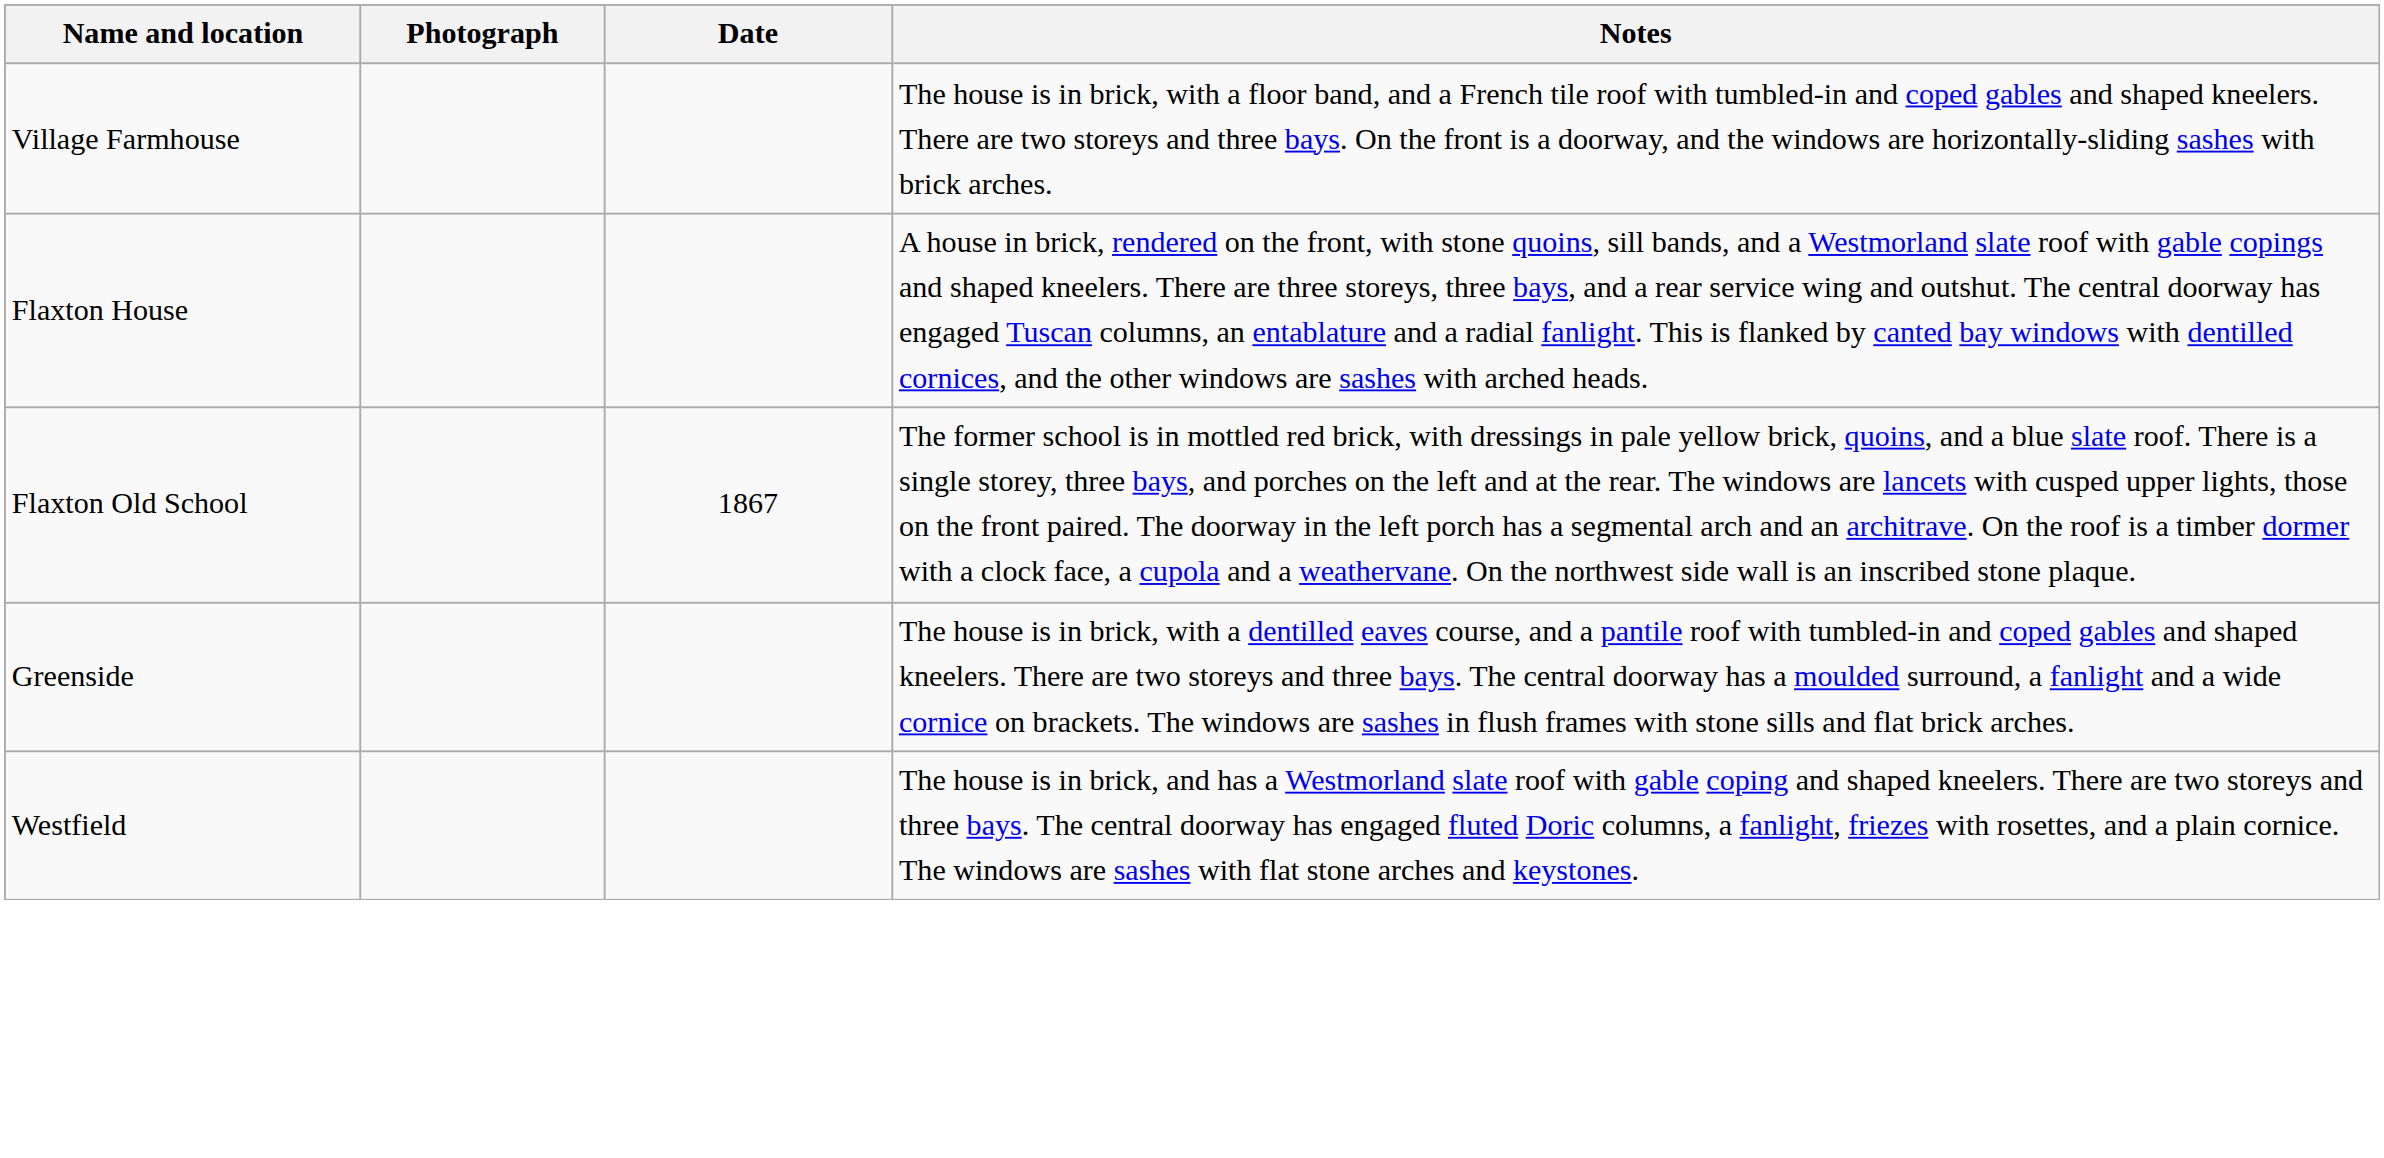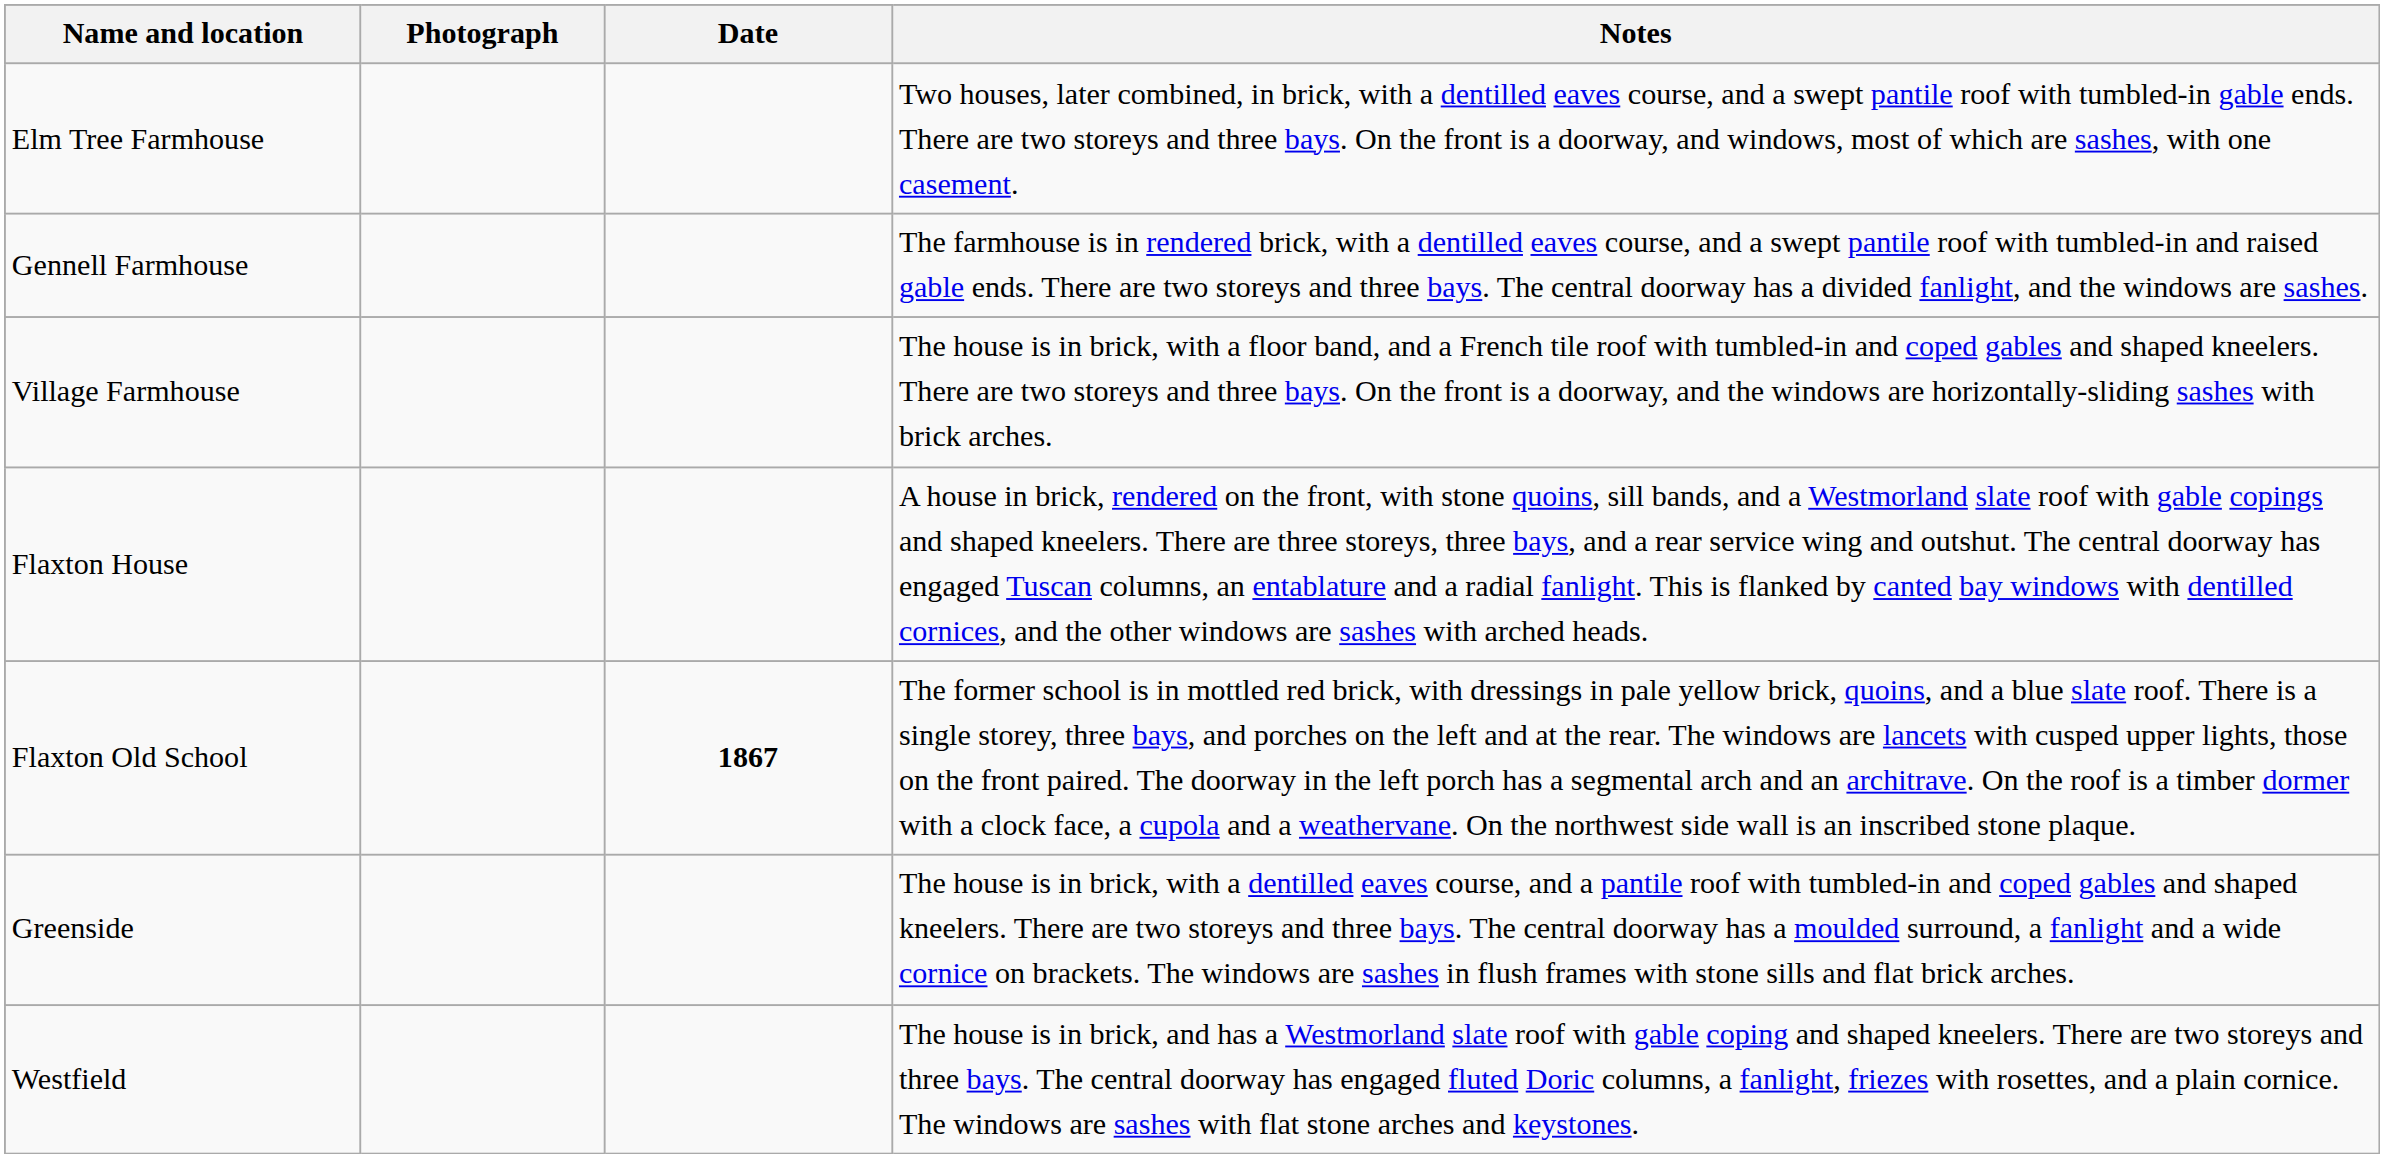+ row: Elm Tree Farmhouse | Two houses, later combined, in brick, with a dentilled eaves course, and a swept pantile roof with tumbled-in gable ends. There are two storeys and three bays. On the front is a doorway, and windows, most of which are sashes, with one casement.
+ row: Gennell Farmhouse | The farmhouse is in rendered brick, with a dentilled eaves course, and a swept pantile roof with tumbled-in and raised gable ends. There are two storeys and three bays. The central doorway has a divided fanlight, and the windows are sashes.
Flaxton Old School | Date: normal -> bold
